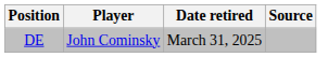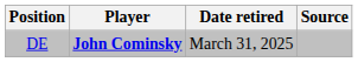DE | Player: normal -> bold
